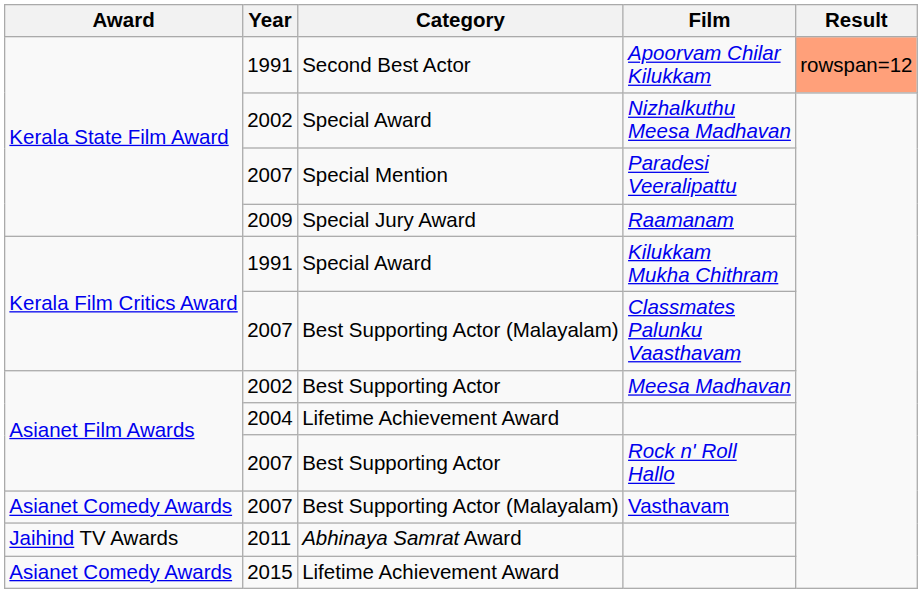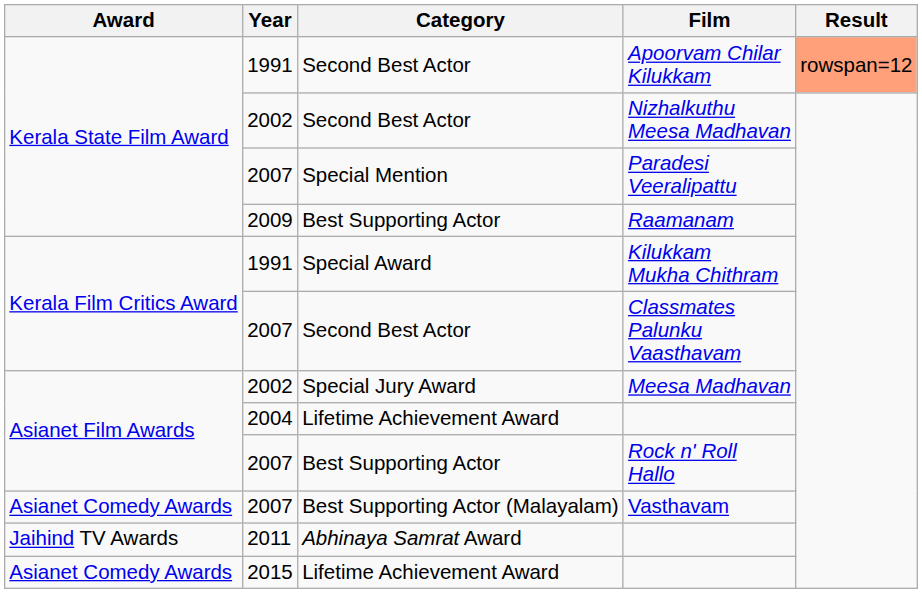Nizhalkuthu Meesa Madhavan | Category: Special Award -> Second Best Actor
Raamanam | Category: Special Jury Award -> Best Supporting Actor
Classmates Palunku Vaasthavam | Category: Best Supporting Actor (Malayalam) -> Second Best Actor
Meesa Madhavan | Category: Best Supporting Actor -> Special Jury Award
